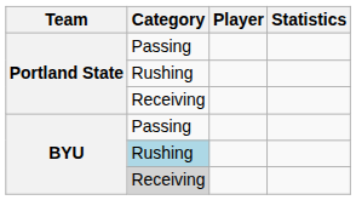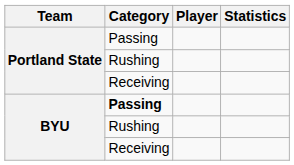BYU / Passing | Category: normal -> bold
BYU / Rushing | Category: lightblue background -> no background
BYU / Receiving | Category: lightgrey background -> no background
